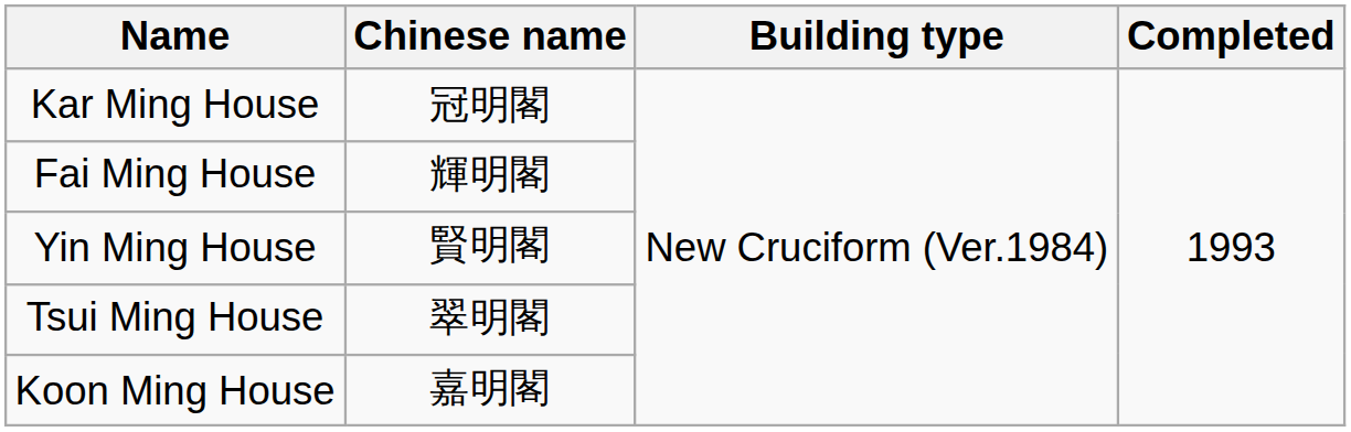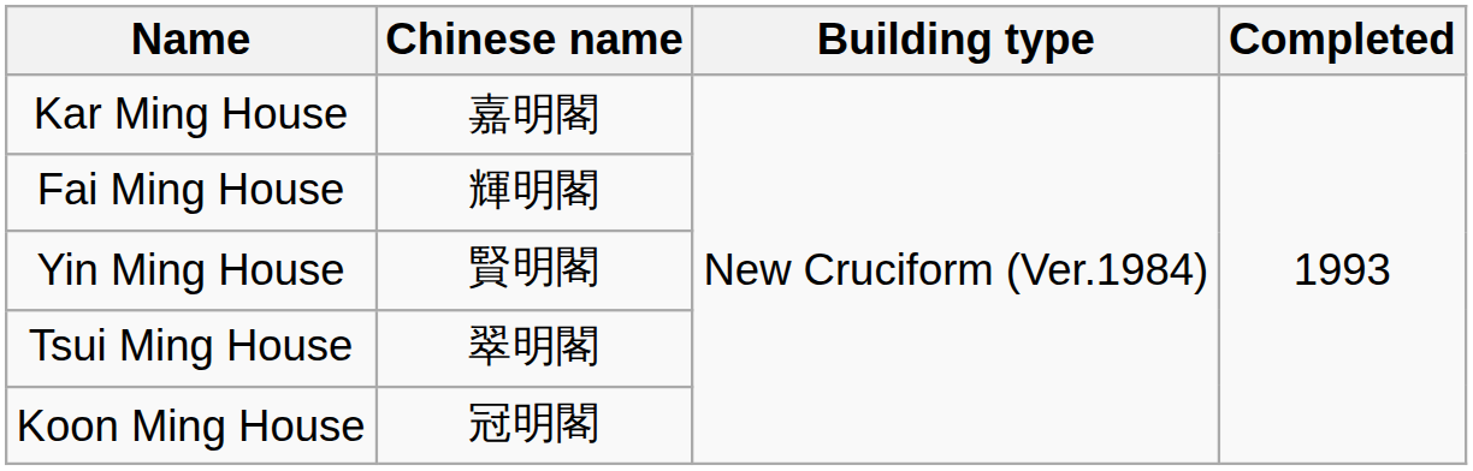Kar Ming House | Chinese name: 冠明閣 -> 嘉明閣
Koon Ming House | Chinese name: 嘉明閣 -> 冠明閣
